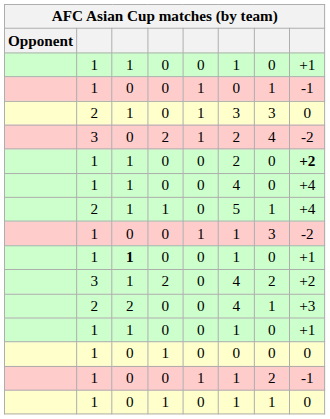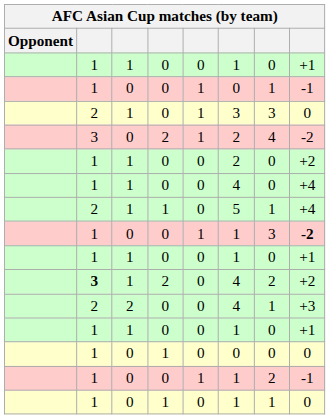row 7 | column 8: bold -> normal
row 10 | column 8: normal -> bold
row 11 | column 3: bold -> normal
row 12 | column 2: normal -> bold
